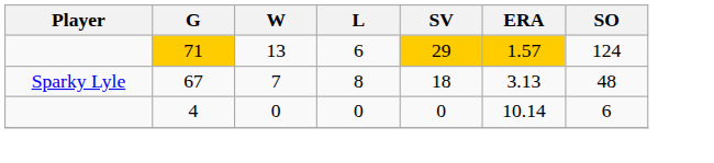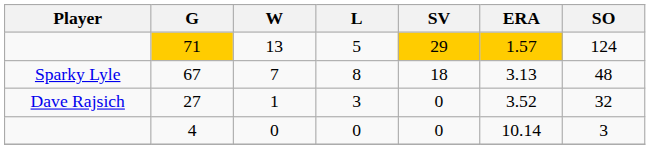71 | L: 6 -> 5
+ row: Dave Rajsich | 27 | 1 | 3 | 0 | 3.52 | 32
4 | SO: 6 -> 3
